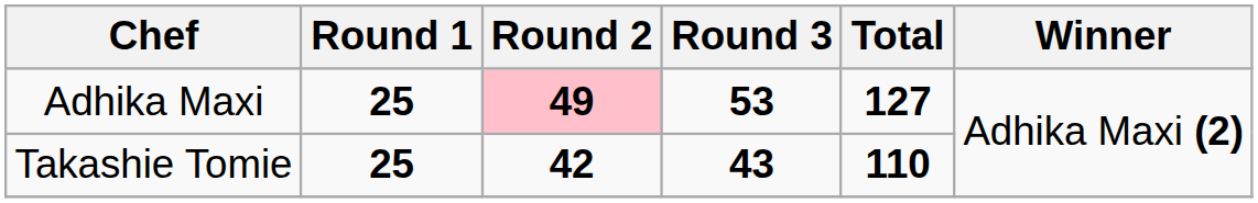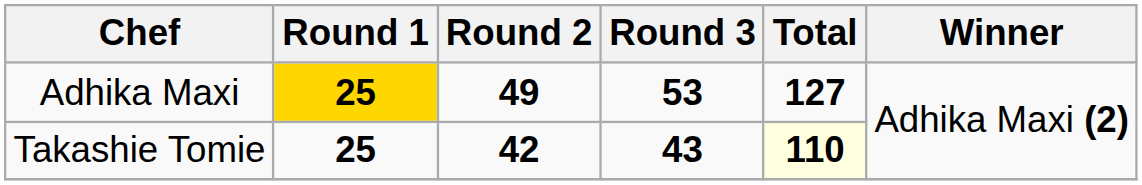Adhika Maxi | Round 1: no background -> gold background
Adhika Maxi | Round 2: pink background -> no background
Takashie Tomie | Total: no background -> lightyellow background
